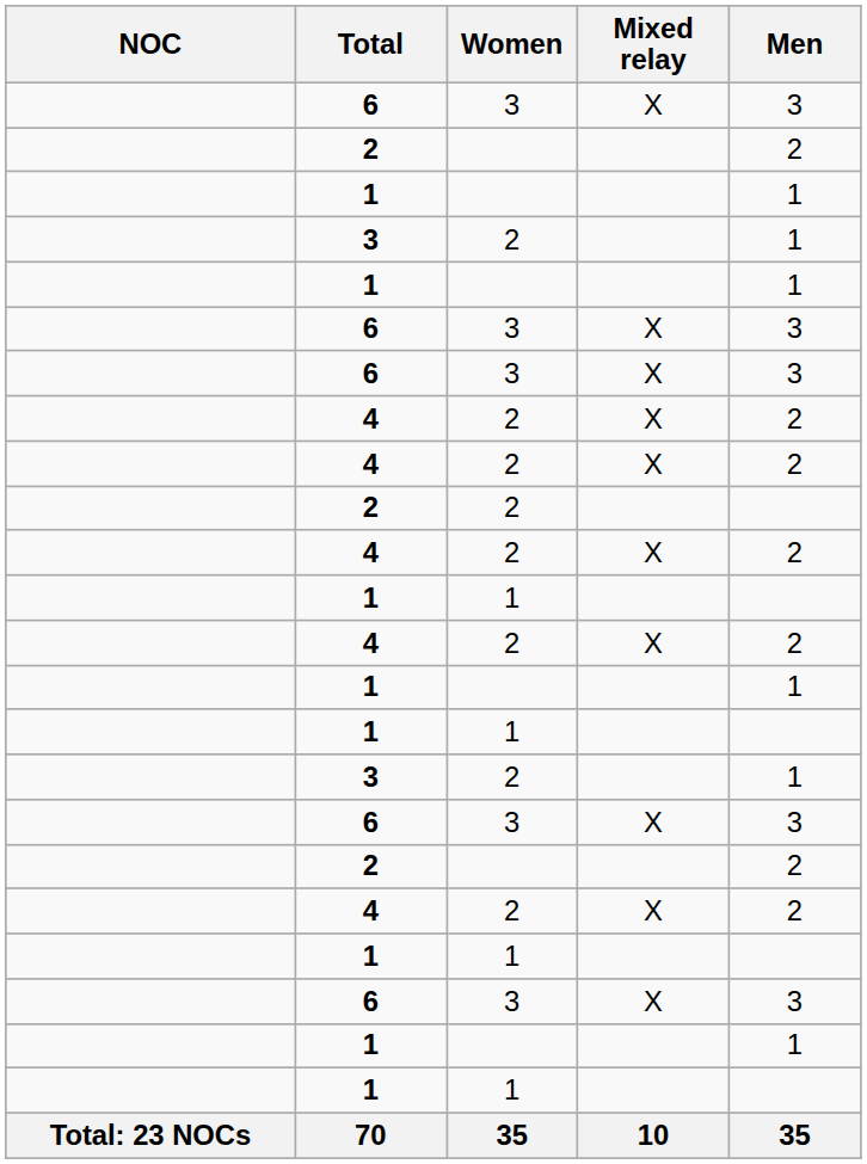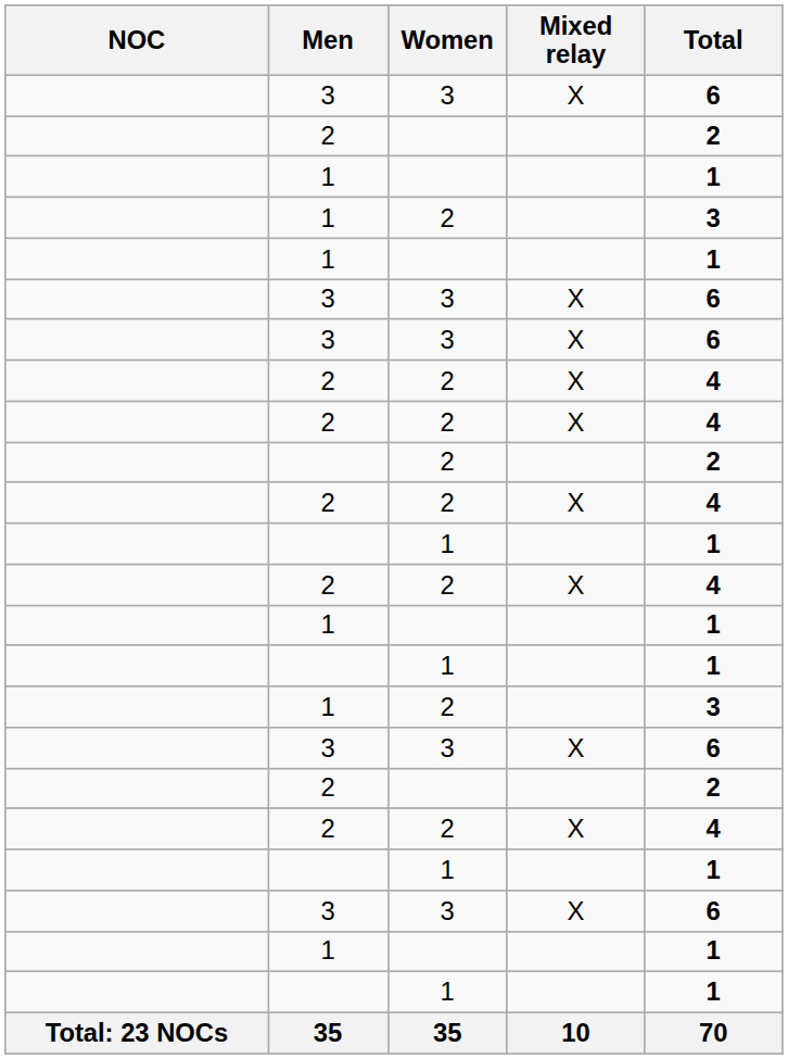columns swapped: Men <-> Total
